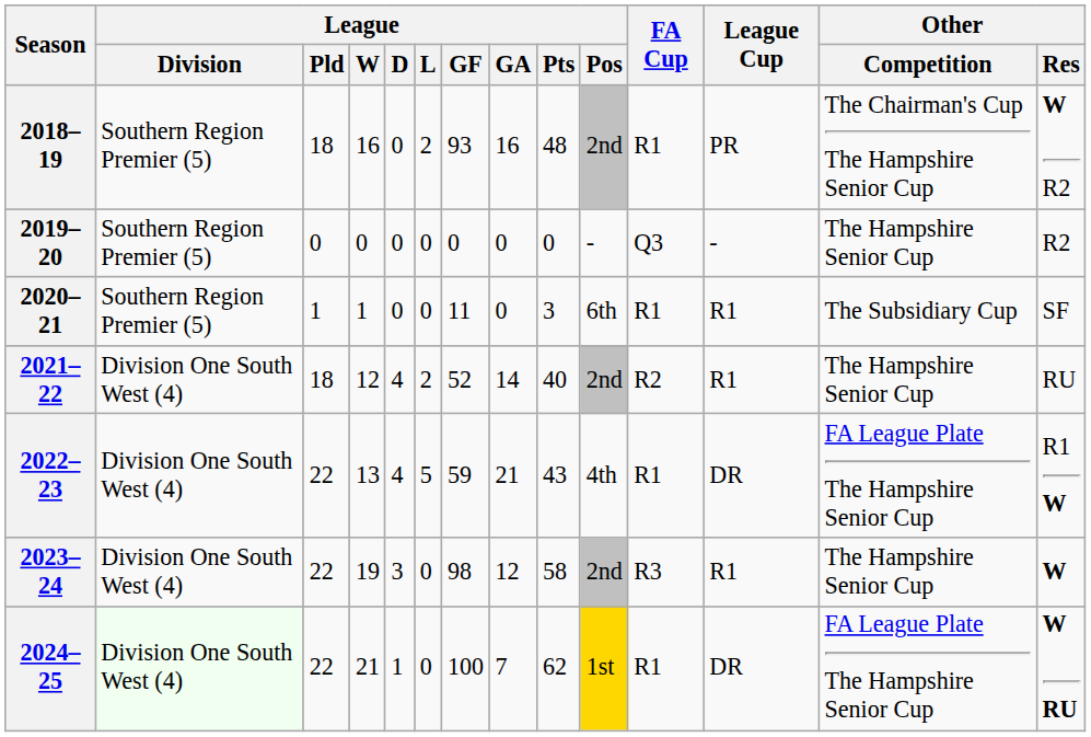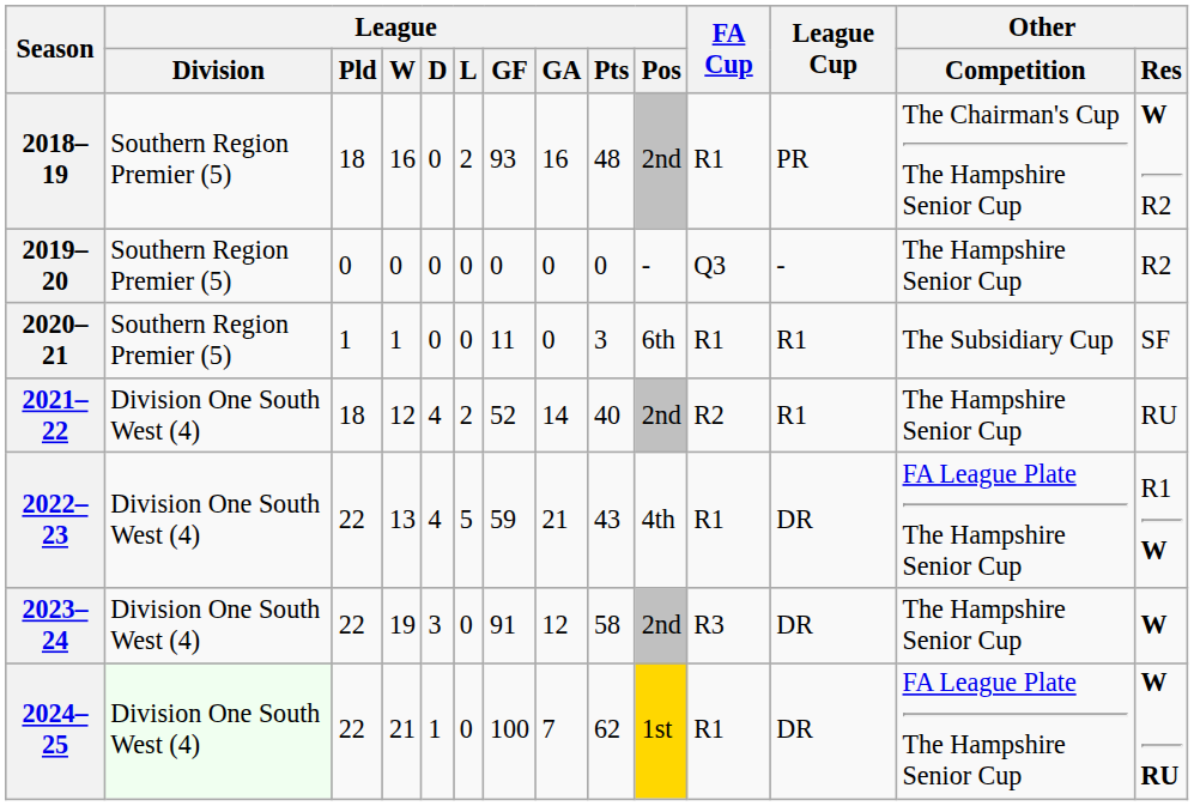2023–24 | League / GF: 98 -> 91
2023–24 | League Cup: R1 -> DR
